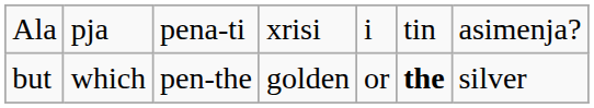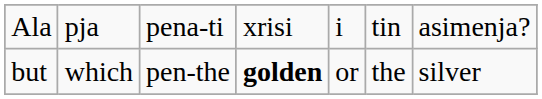but | column 4: normal -> bold
but | column 6: bold -> normal
